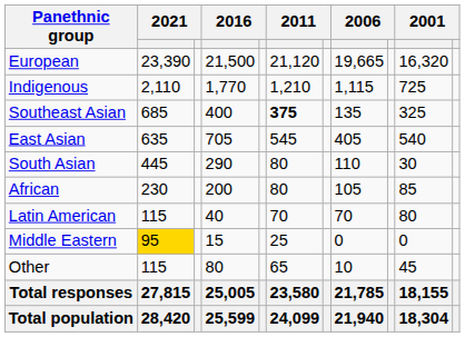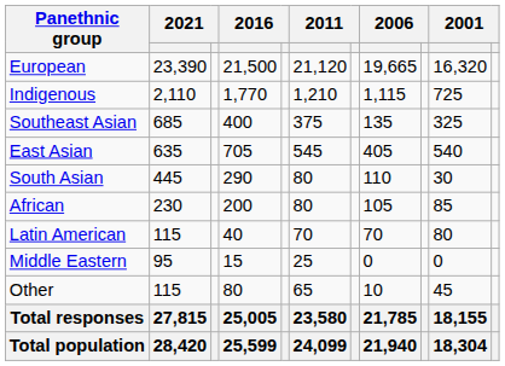Southeast Asian | column 6: bold -> normal
Middle Eastern | column 2: gold background -> no background
